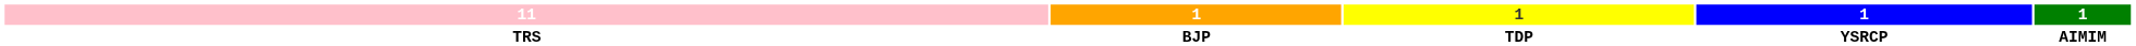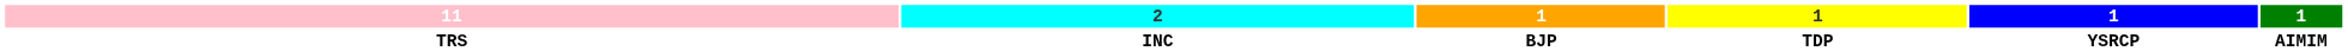+ column: 2 | INC
